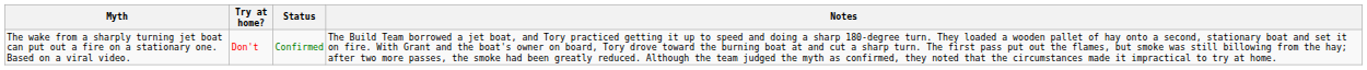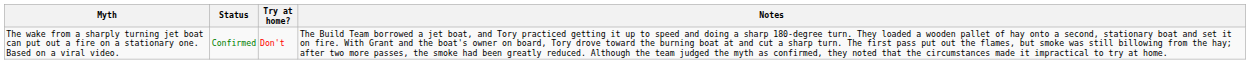columns swapped: Status <-> Try at home?
